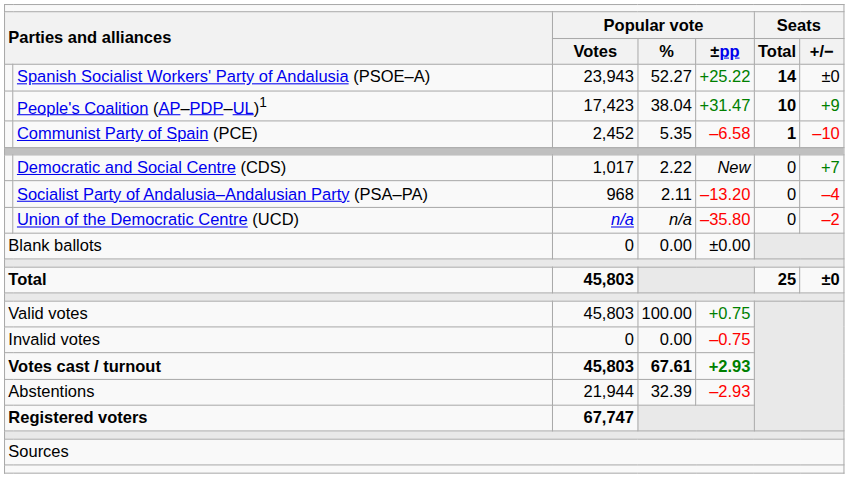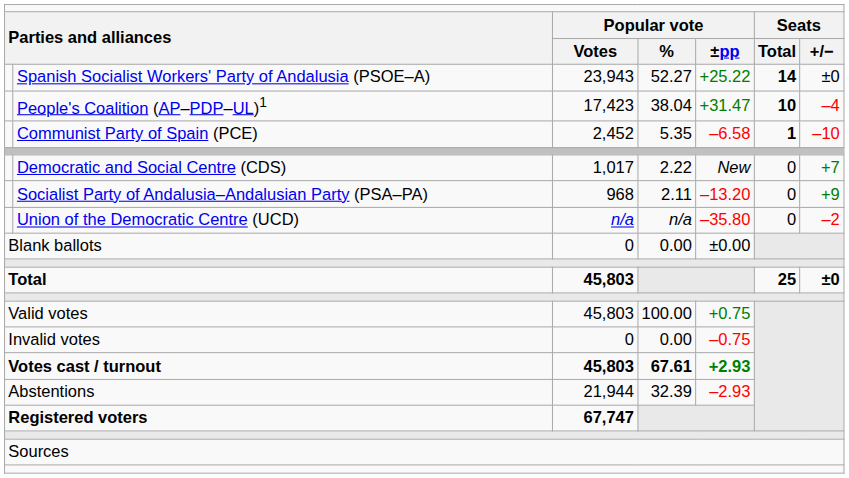People's Coalition (AP–PDP–UL)1 | column 7: +9 -> –4
Socialist Party of Andalusia–Andalusian Party (PSA–PA) | column 7: –4 -> +9
